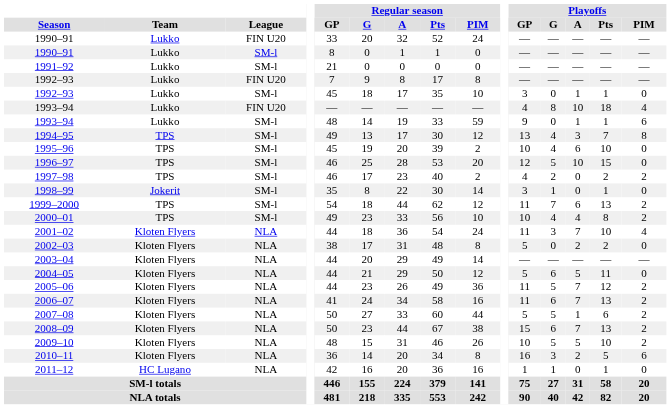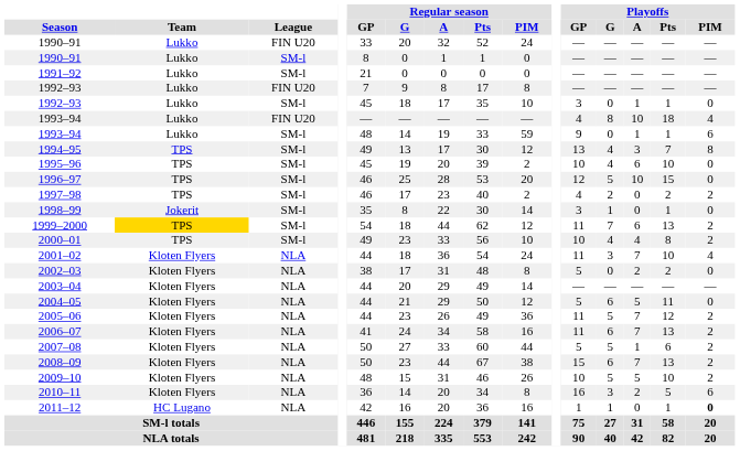1999–2000 | Team: no background -> gold background
2011–12 | Playoffs / PIM: normal -> bold
